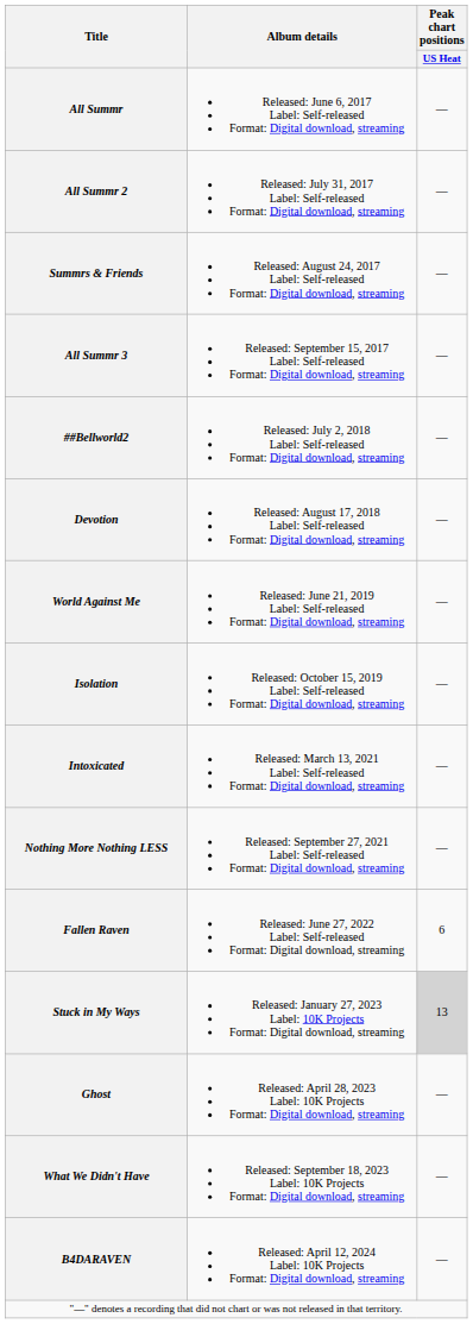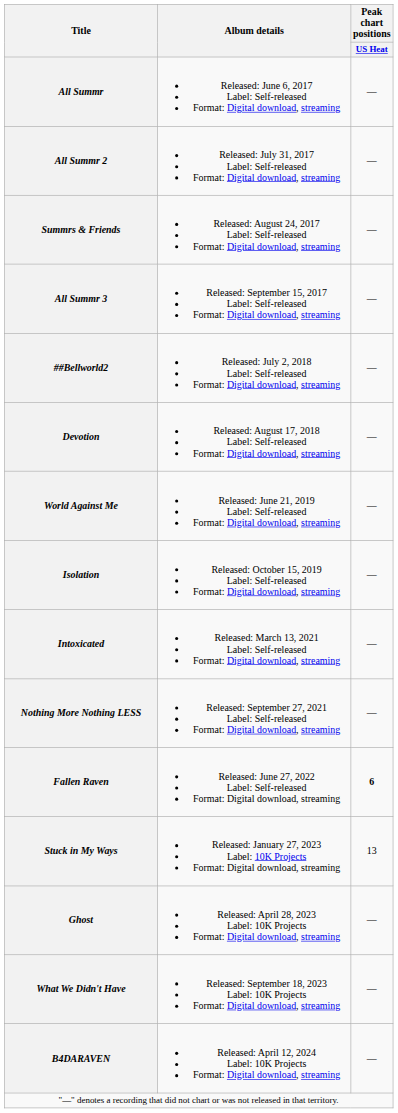Fallen Raven | Peak chart positions / US Heat: normal -> bold
Stuck in My Ways | Peak chart positions / US Heat: lightgrey background -> no background
